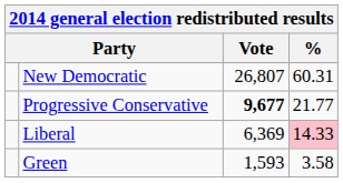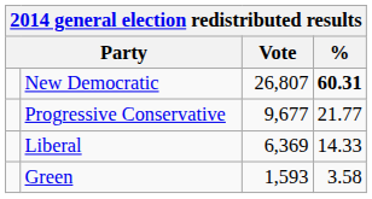New Democratic | %: normal -> bold
Progressive Conservative | Vote: bold -> normal
Liberal | %: pink background -> no background
